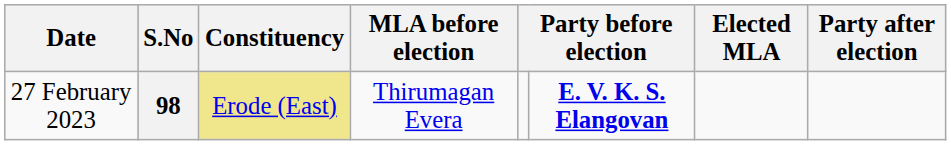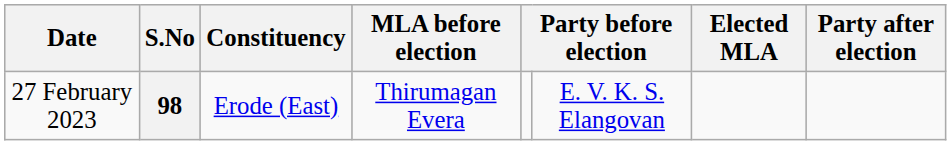98 | Constituency: khaki background -> no background
98 | column 6: bold -> normal
